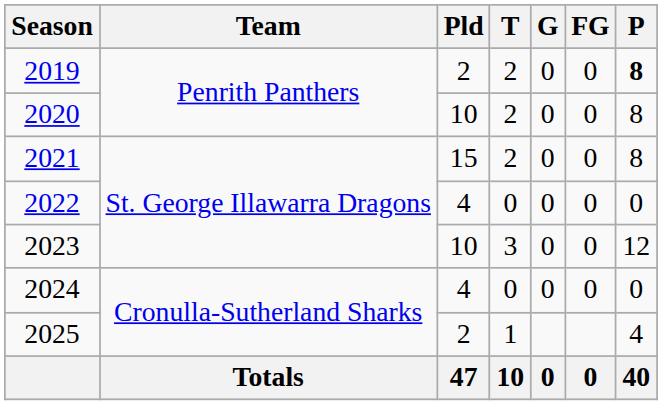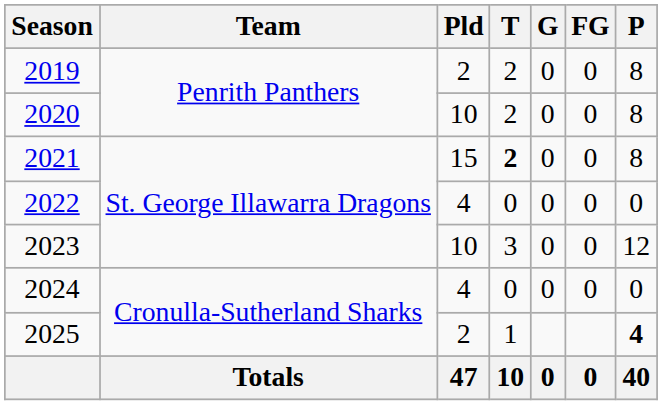2019 | P: bold -> normal
2021 | T: normal -> bold
2025 | P: normal -> bold
